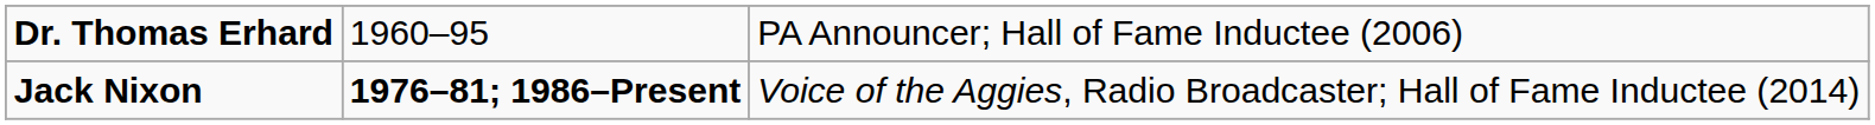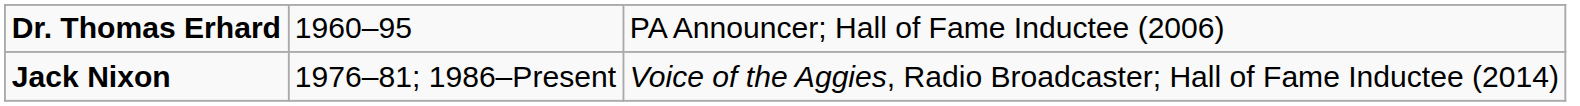Jack Nixon | column 2: bold -> normal
